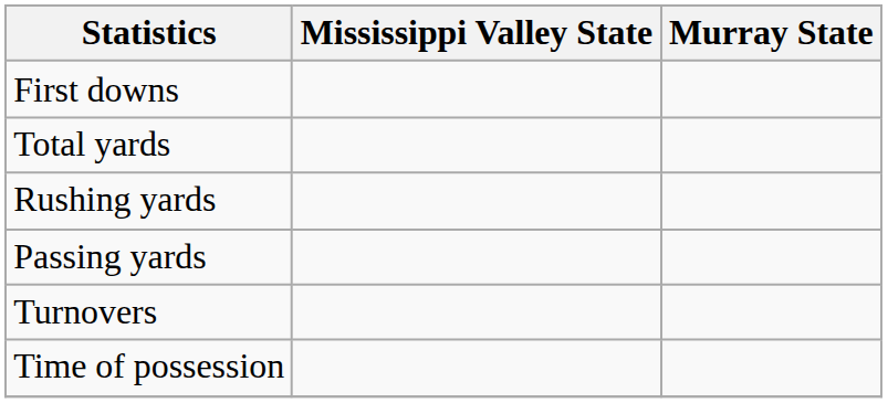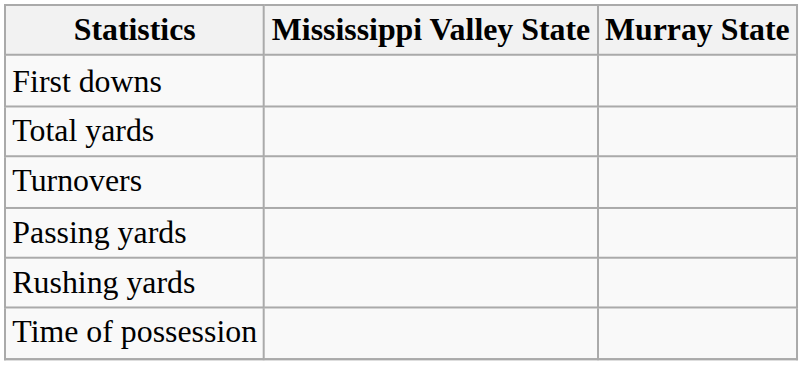rows swapped: Rushing yards <-> Turnovers
